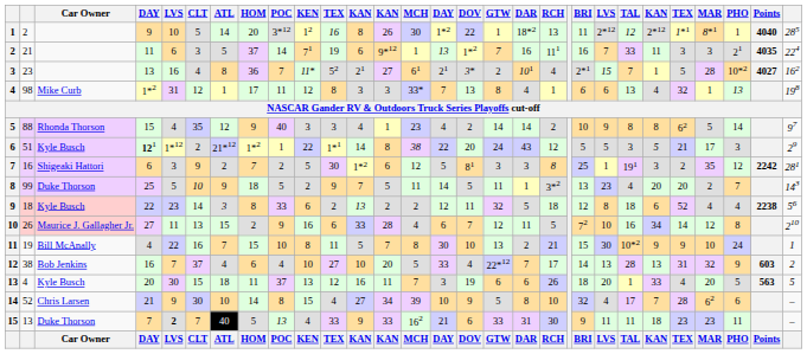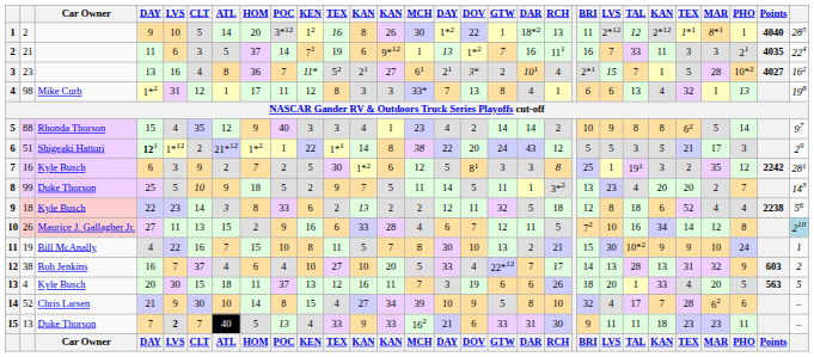row 8 | Car Owner: Kyle Busch -> Shigeaki Hattori
row 9 | Car Owner: Shigeaki Hattori -> Kyle Busch
row 12 | column 29: no background -> lightblue background
